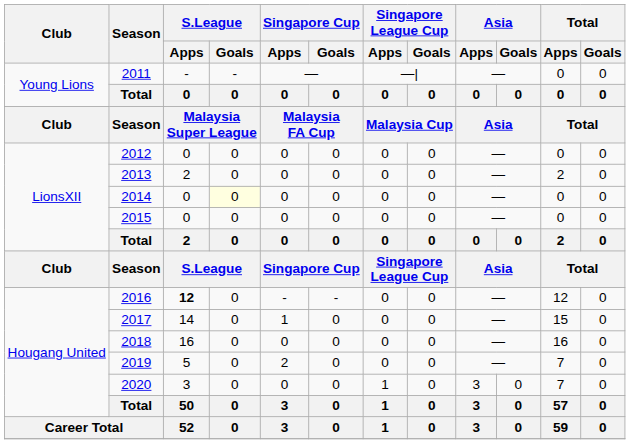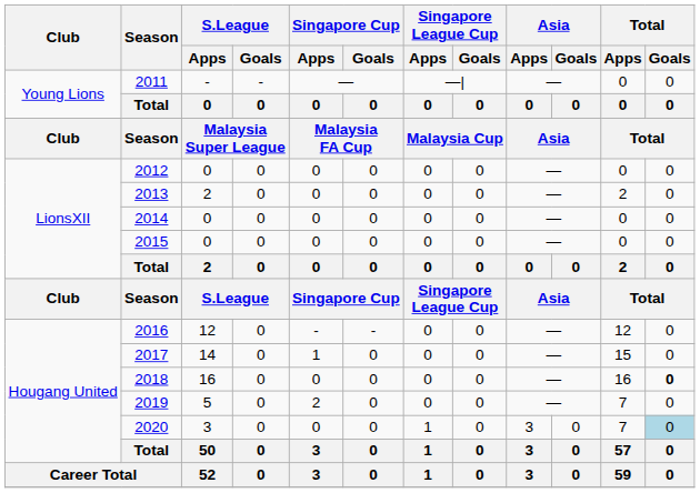2014 | S.League / Goals: lightyellow background -> no background
2016 | S.League / Apps: bold -> normal
2018 | Total / Goals: normal -> bold
2020 | Total / Goals: no background -> lightblue background
